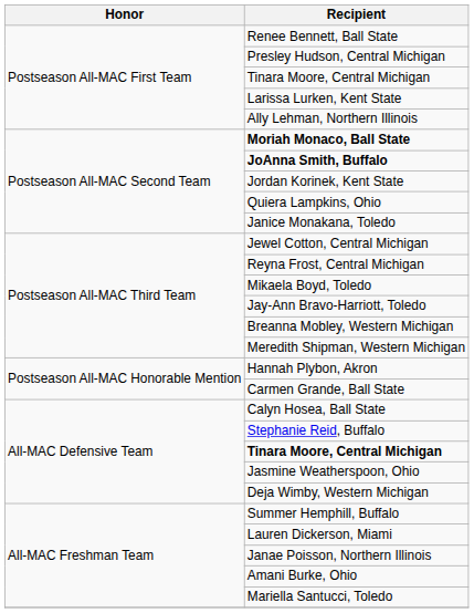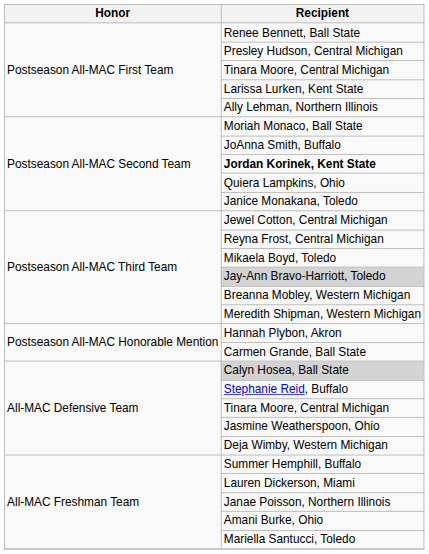row 7 | Recipient: bold -> normal
row 8 | Recipient: bold -> normal
row 9 | Recipient: normal -> bold
row 15 | Recipient: no background -> lightgrey background
row 20 | Recipient: no background -> lightgrey background
row 22 | Recipient: bold -> normal
